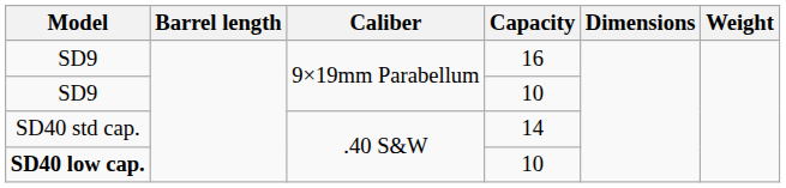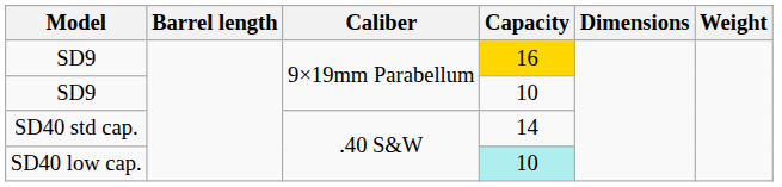SD9 / 16 | Capacity: no background -> gold background
SD40 low cap. | Model: bold -> normal
SD40 low cap. | Capacity: no background -> paleturquoise background
